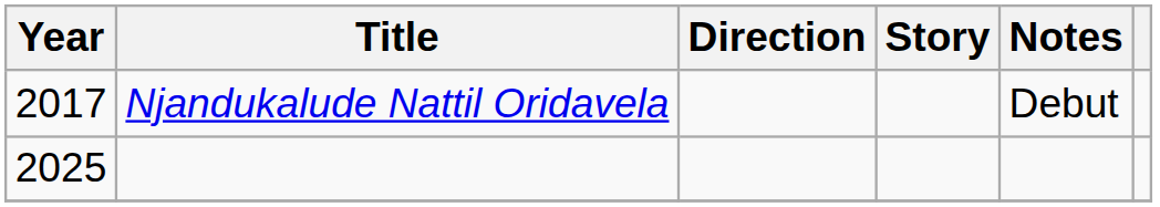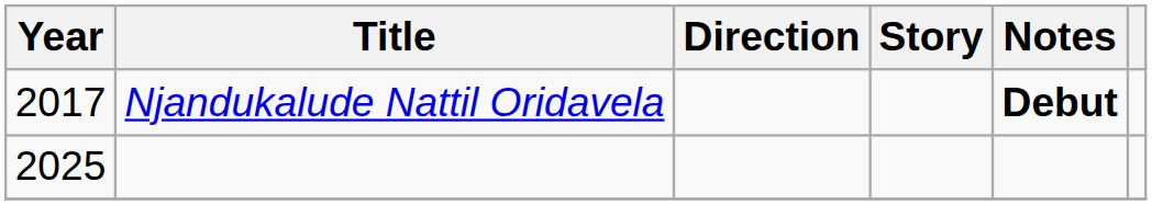Njandukalude Nattil Oridavela | Notes: normal -> bold
